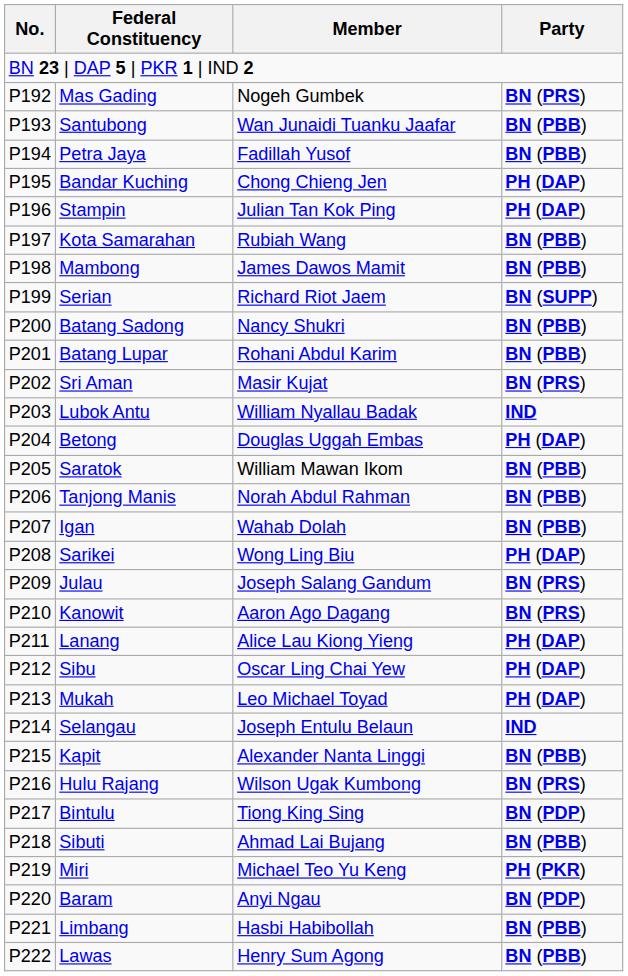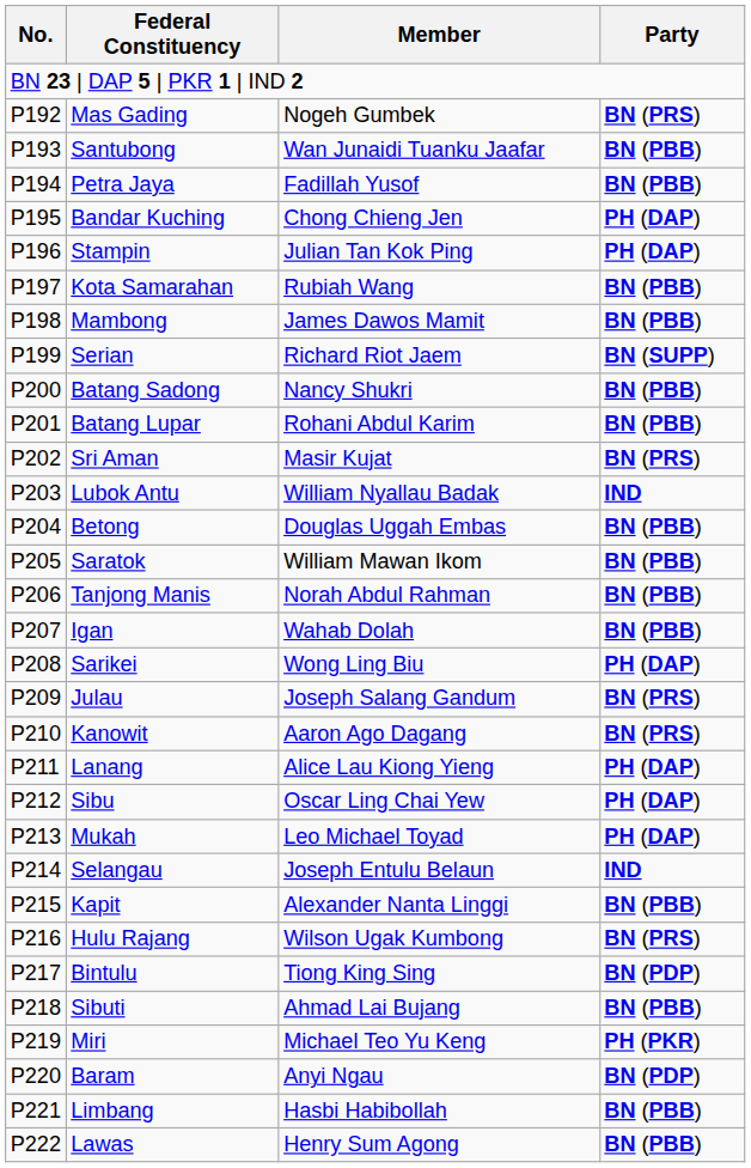Betong | Party: PH (DAP) -> BN (PBB)
